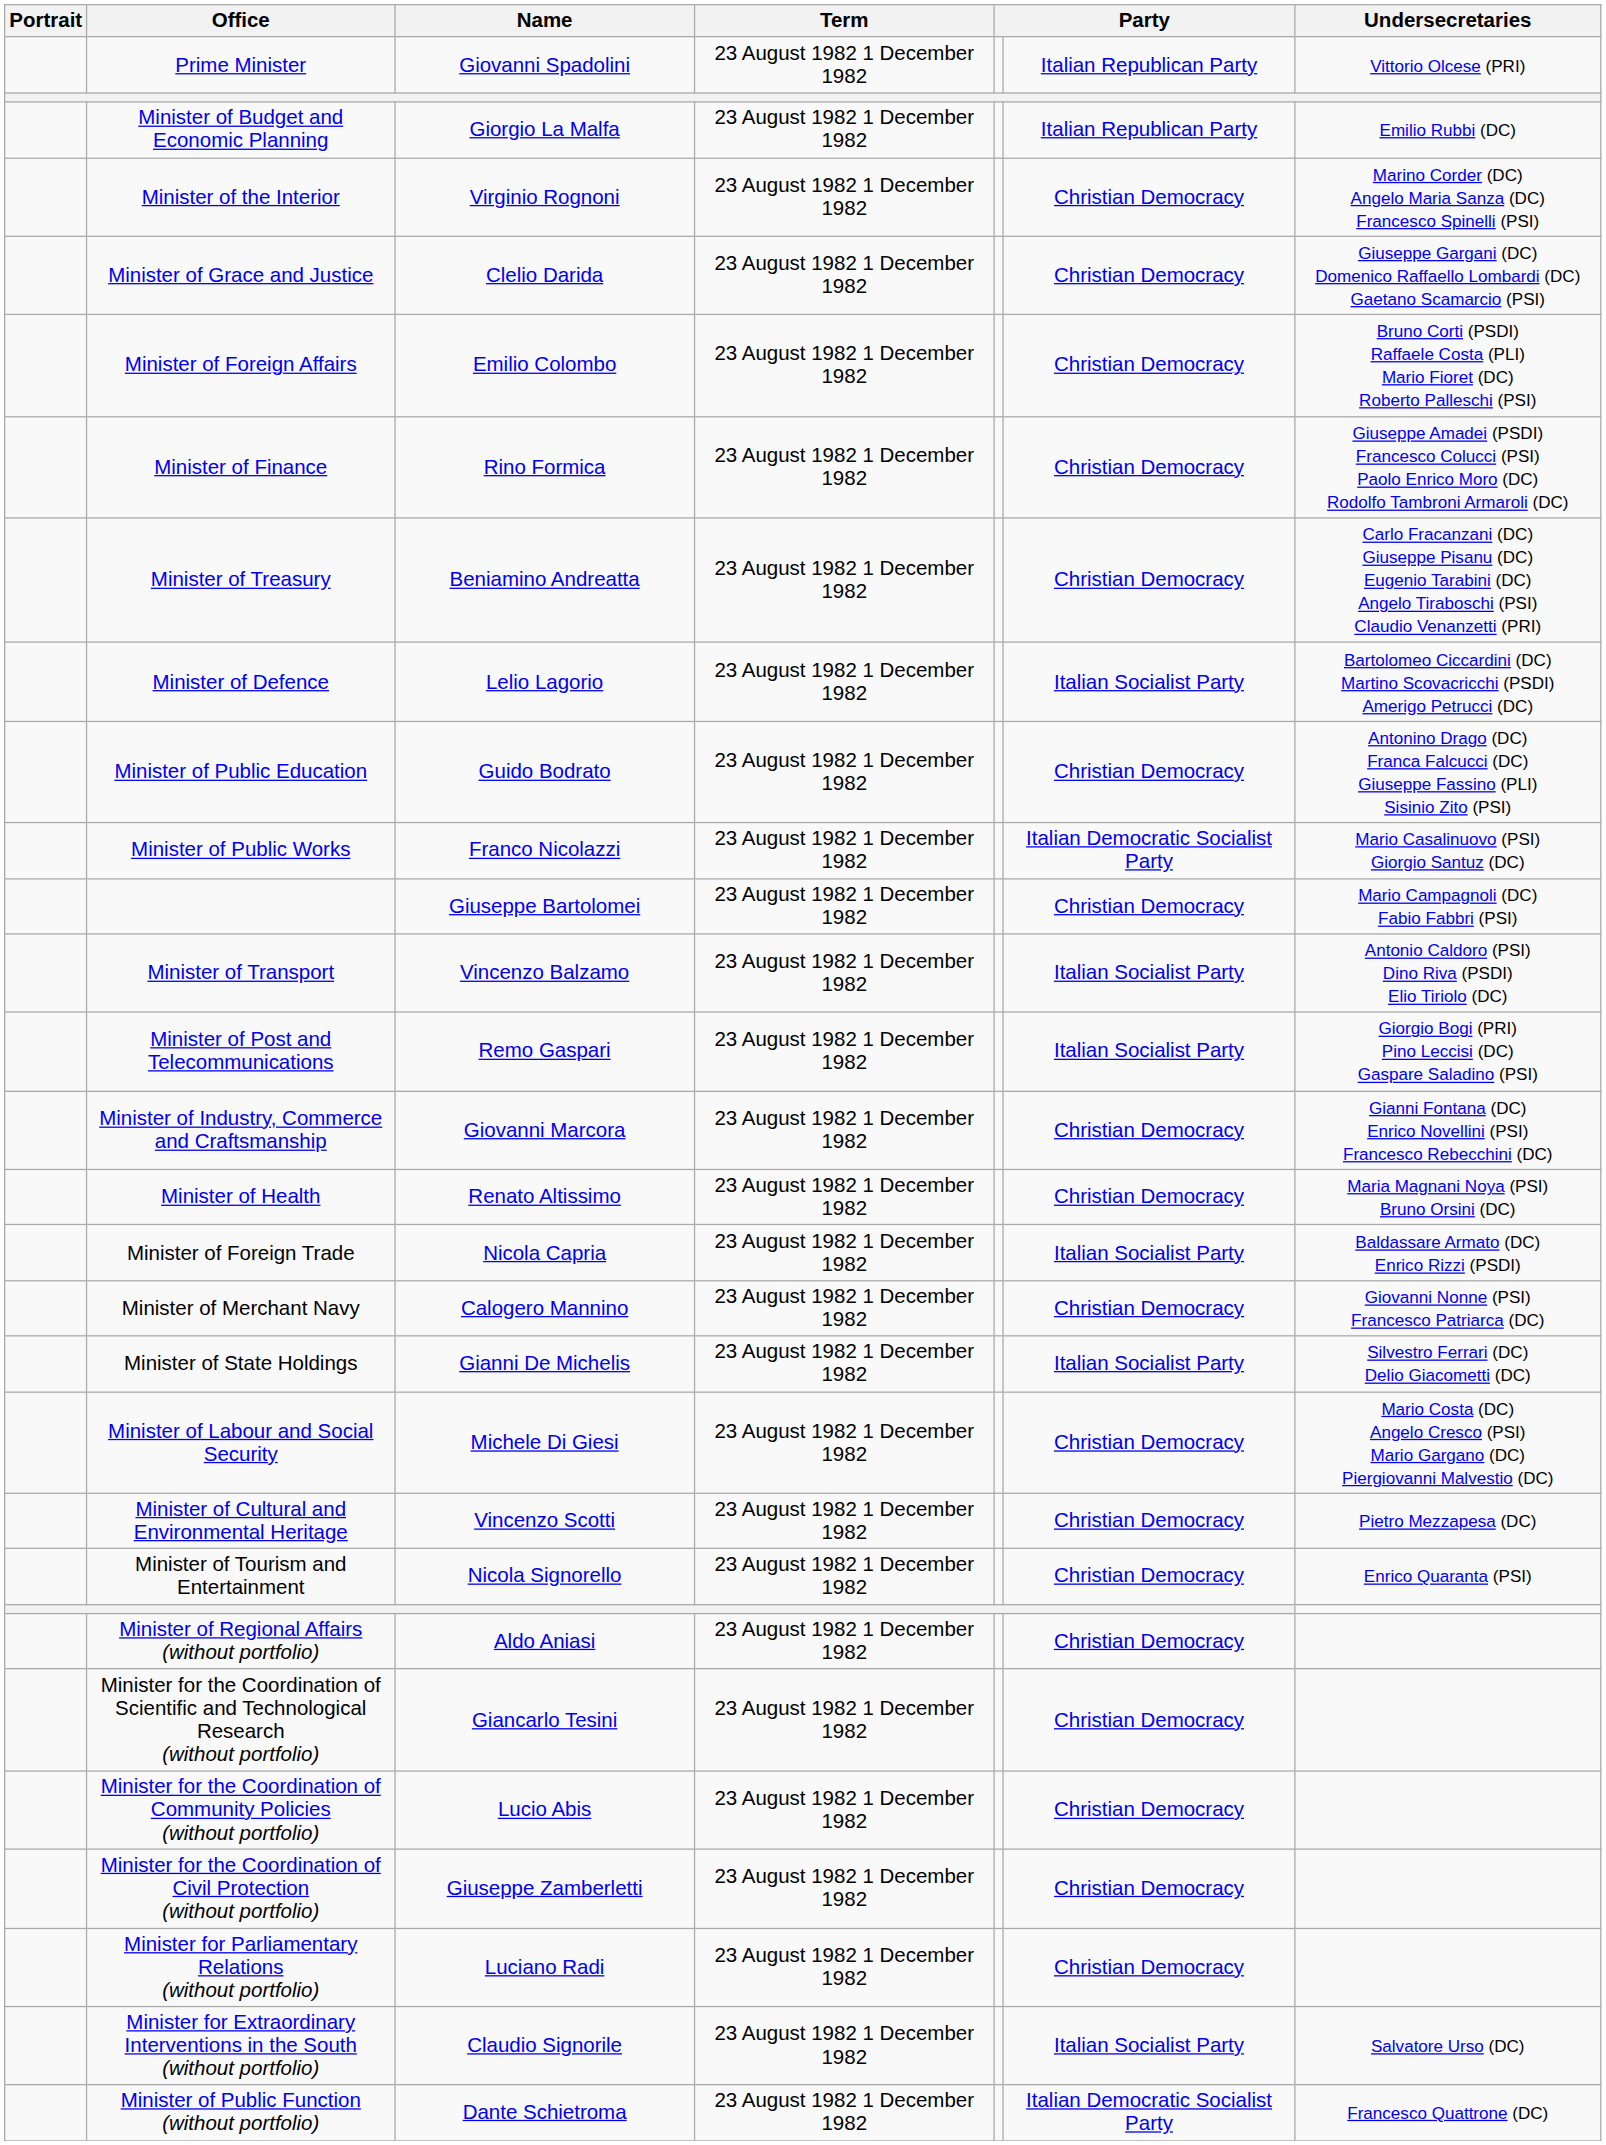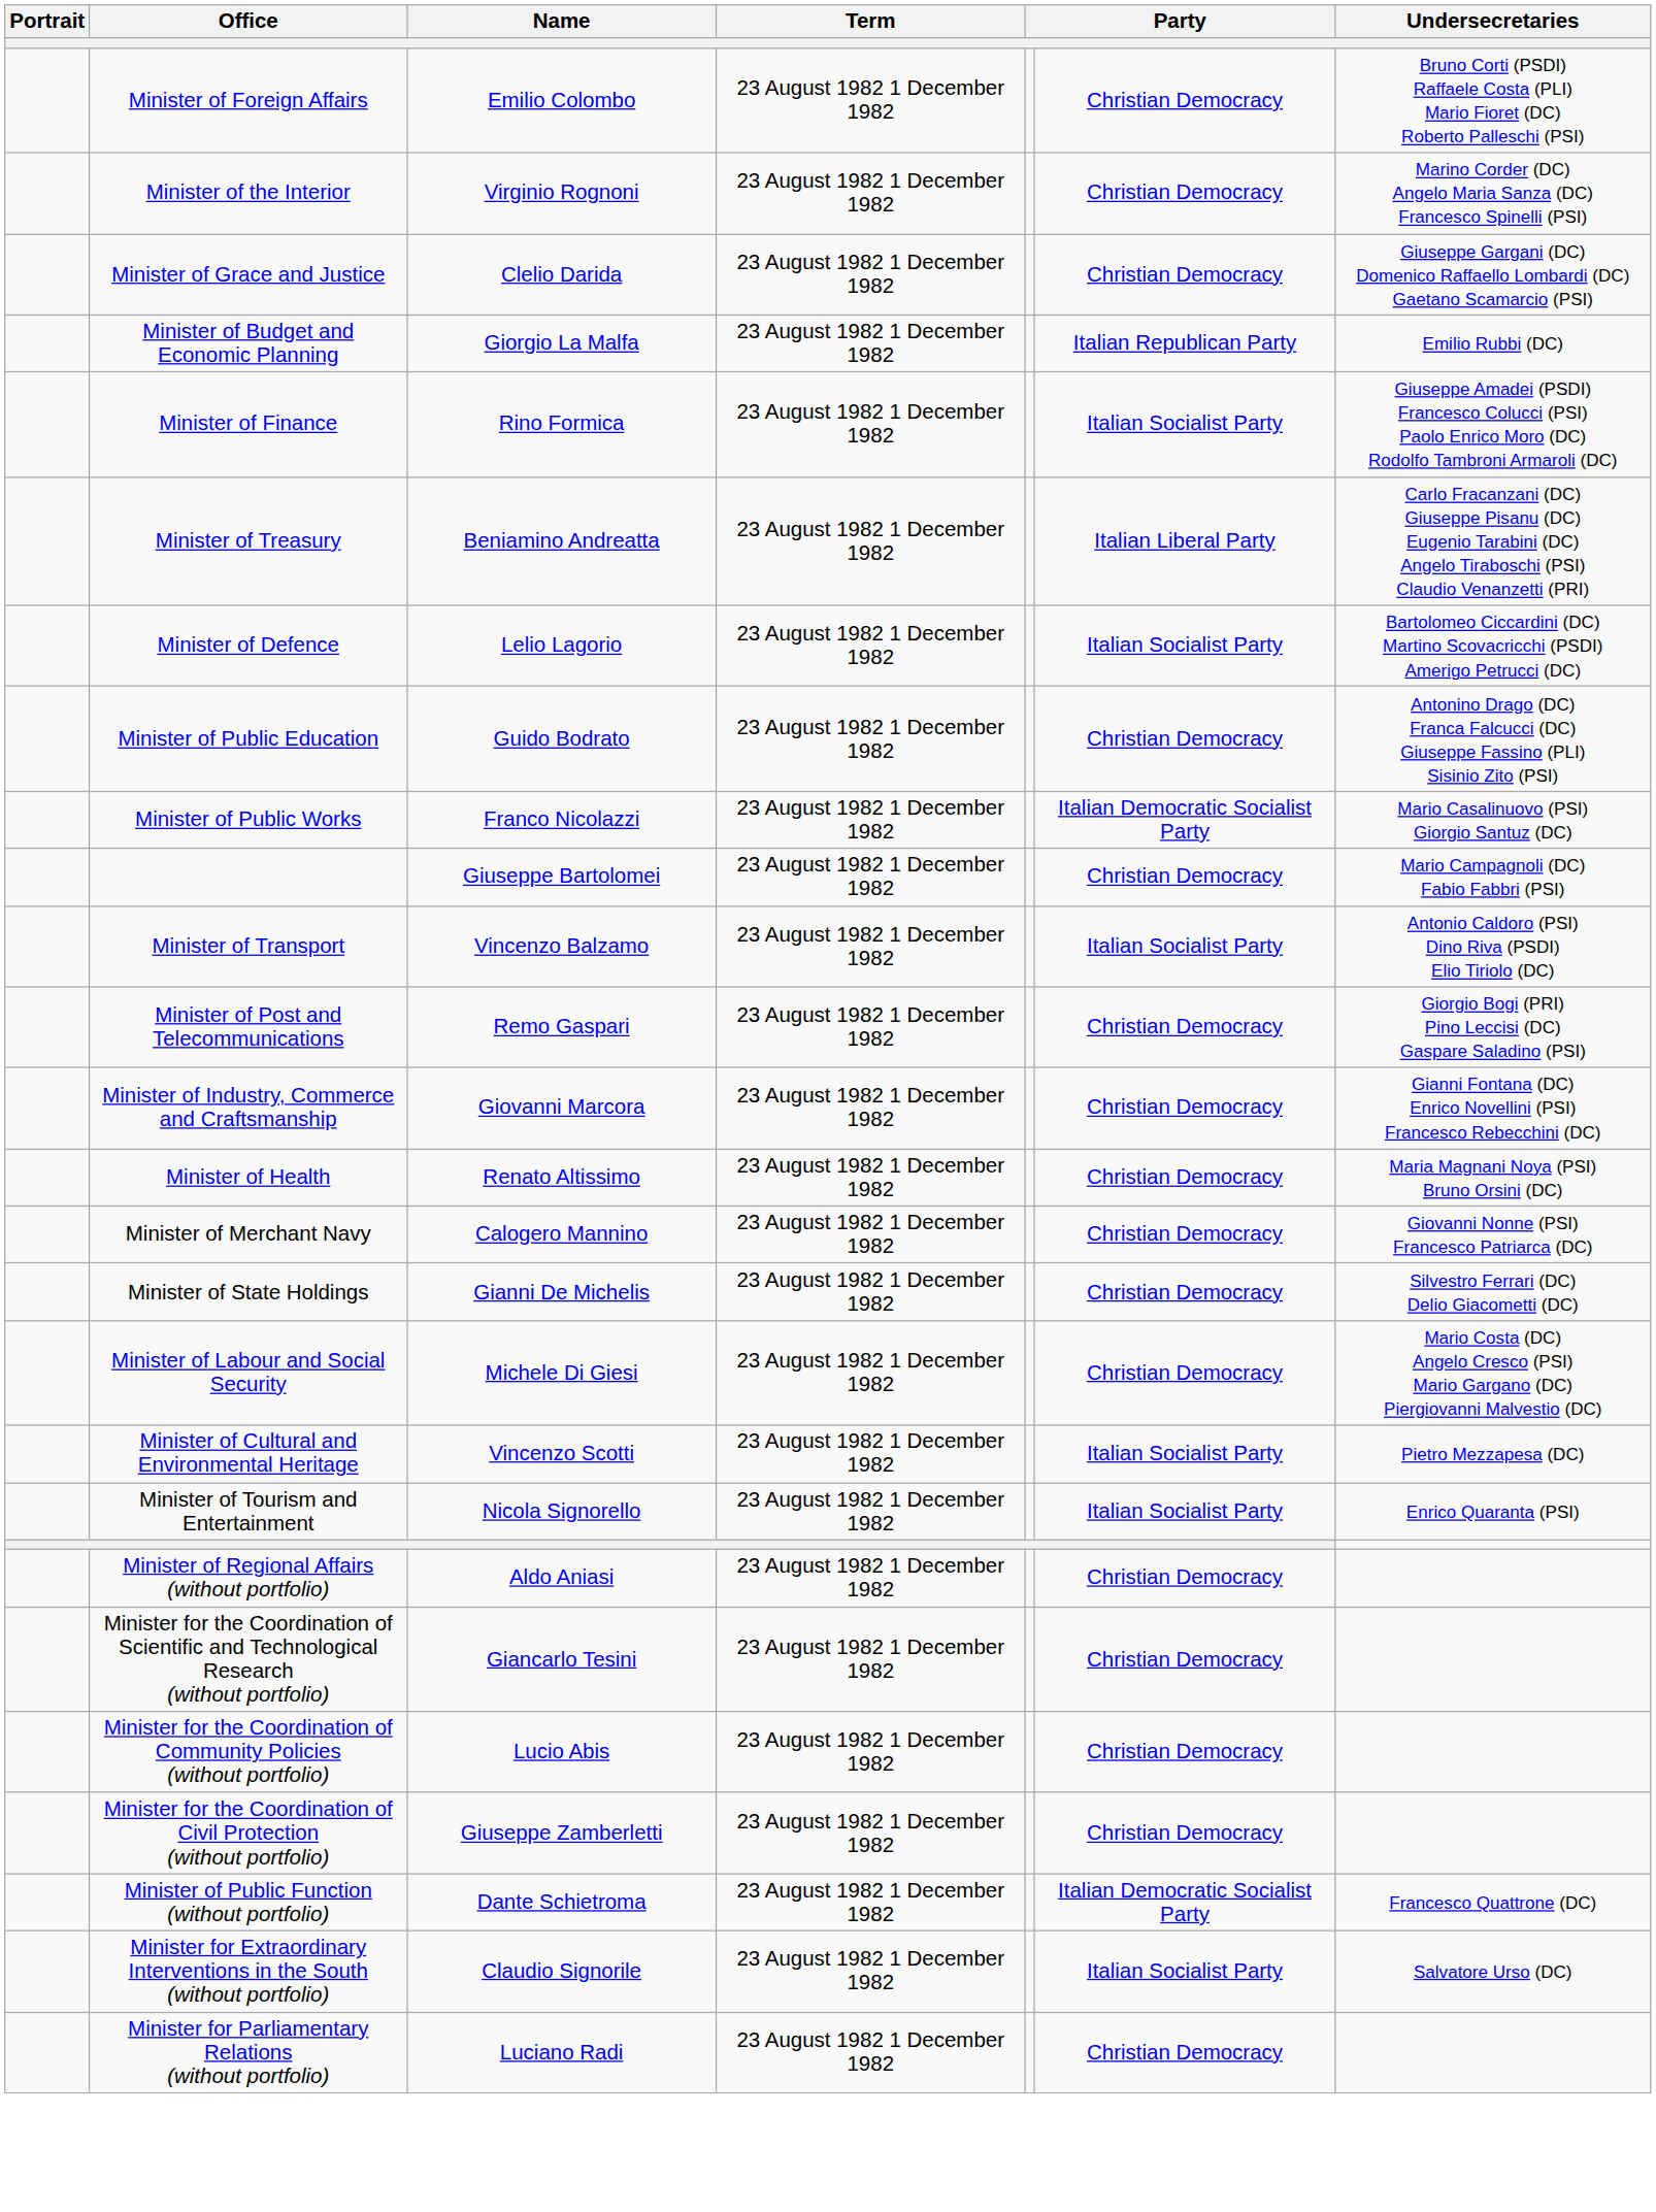- row: Prime Minister | Giovanni Spadolini | 23 August 1982 1 December 1982 | Italian Republican Party | Vittorio Olcese (PRI)
rows swapped: Minister of Foreign Affairs <-> Minister of Budget and Economic Planning
Minister of Finance | column 6: Christian Democracy -> Italian Socialist Party
Minister of Treasury | column 6: Christian Democracy -> Italian Liberal Party
Minister of Post and Telecommunications | column 6: Italian Socialist Party -> Christian Democracy
- row: Minister of Foreign Trade | Nicola Capria | 23 August 1982 1 December 1982 | Italian Socialist Party | Baldassare Armato (DC) Enrico Rizzi (PSDI)
Minister of State Holdings | column 6: Italian Socialist Party -> Christian Democracy
Minister of Cultural and Environmental Heritage | column 6: Christian Democracy -> Italian Socialist Party
Minister of Tourism and Entertainment | column 6: Christian Democracy -> Italian Socialist Party
rows swapped: Minister of Public Function (without portfolio) <-> Minister for Parliamentary Relations (without portfolio)
